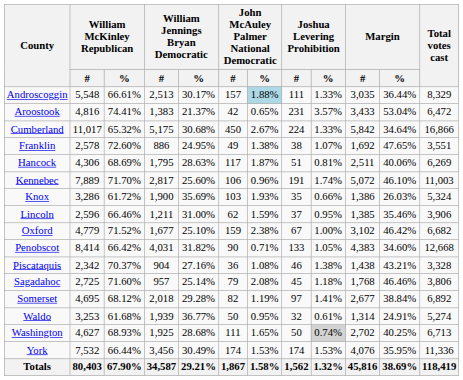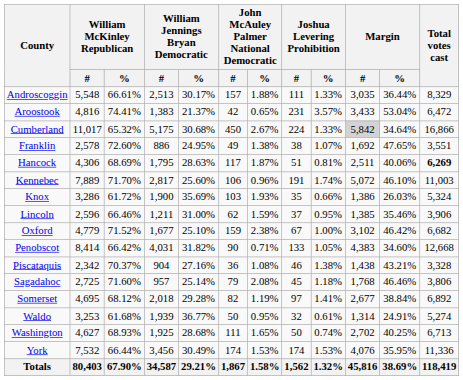Androscoggin | John McAuley Palmer National Democratic / %: lightblue background -> no background
Cumberland | Margin / #: no background -> lightgrey background
Hancock | Total votes cast: normal -> bold
Washington | Joshua Levering Prohibition / %: lightgrey background -> no background
